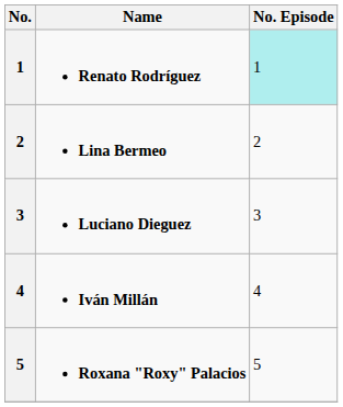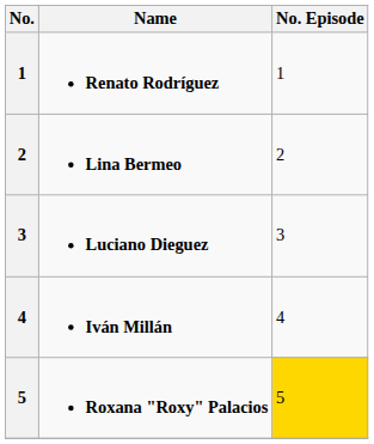Renato Rodríguez | No. Episode: paleturquoise background -> no background
Roxana "Roxy" Palacios | No. Episode: no background -> gold background
